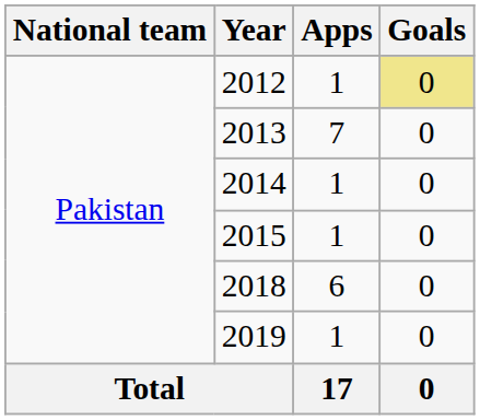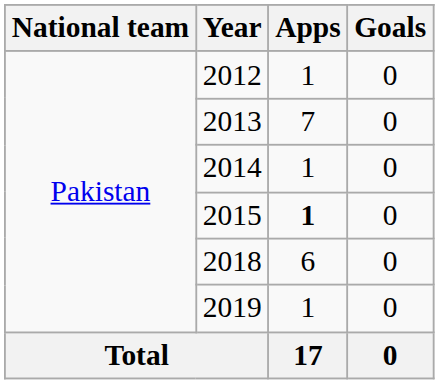2012 | Goals: khaki background -> no background
2015 | Apps: normal -> bold
